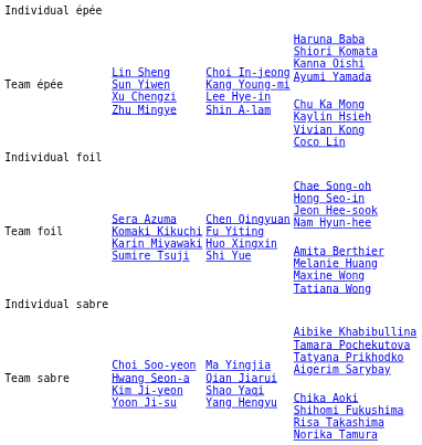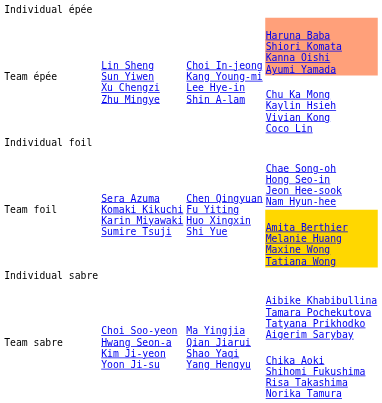Haruna Baba Shiori Komata Kanna Oishi Ayumi Yamada | column 4: no background -> lightsalmon background
Amita Berthier Melanie Huang Maxine Wong Tatiana Wong | column 4: no background -> gold background
